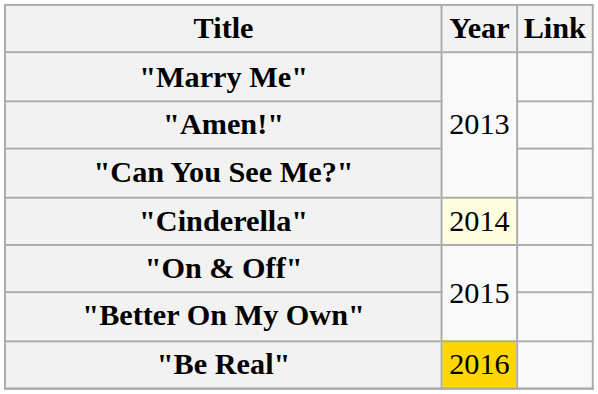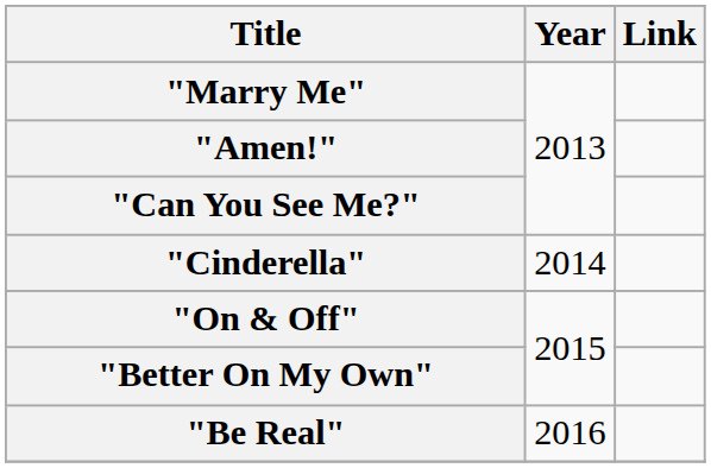"Cinderella" | Year: lightyellow background -> no background
"Be Real" | Year: gold background -> no background
